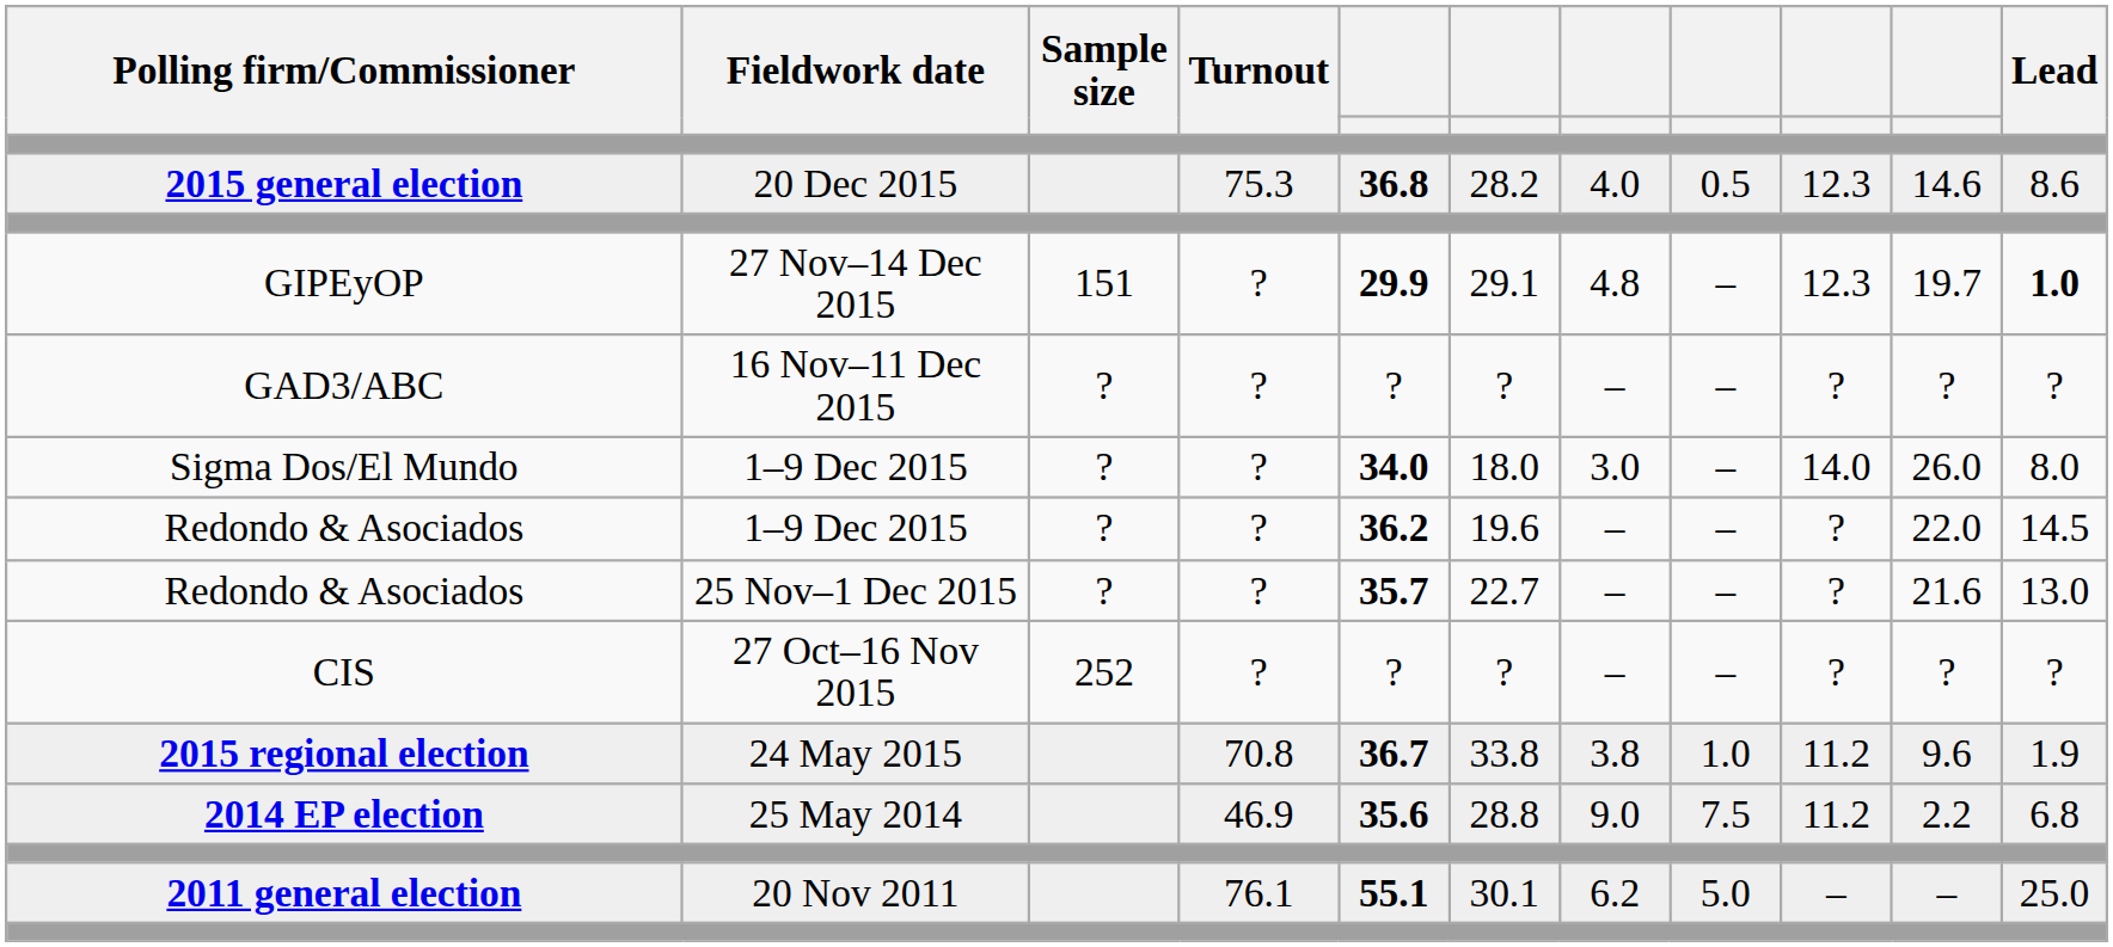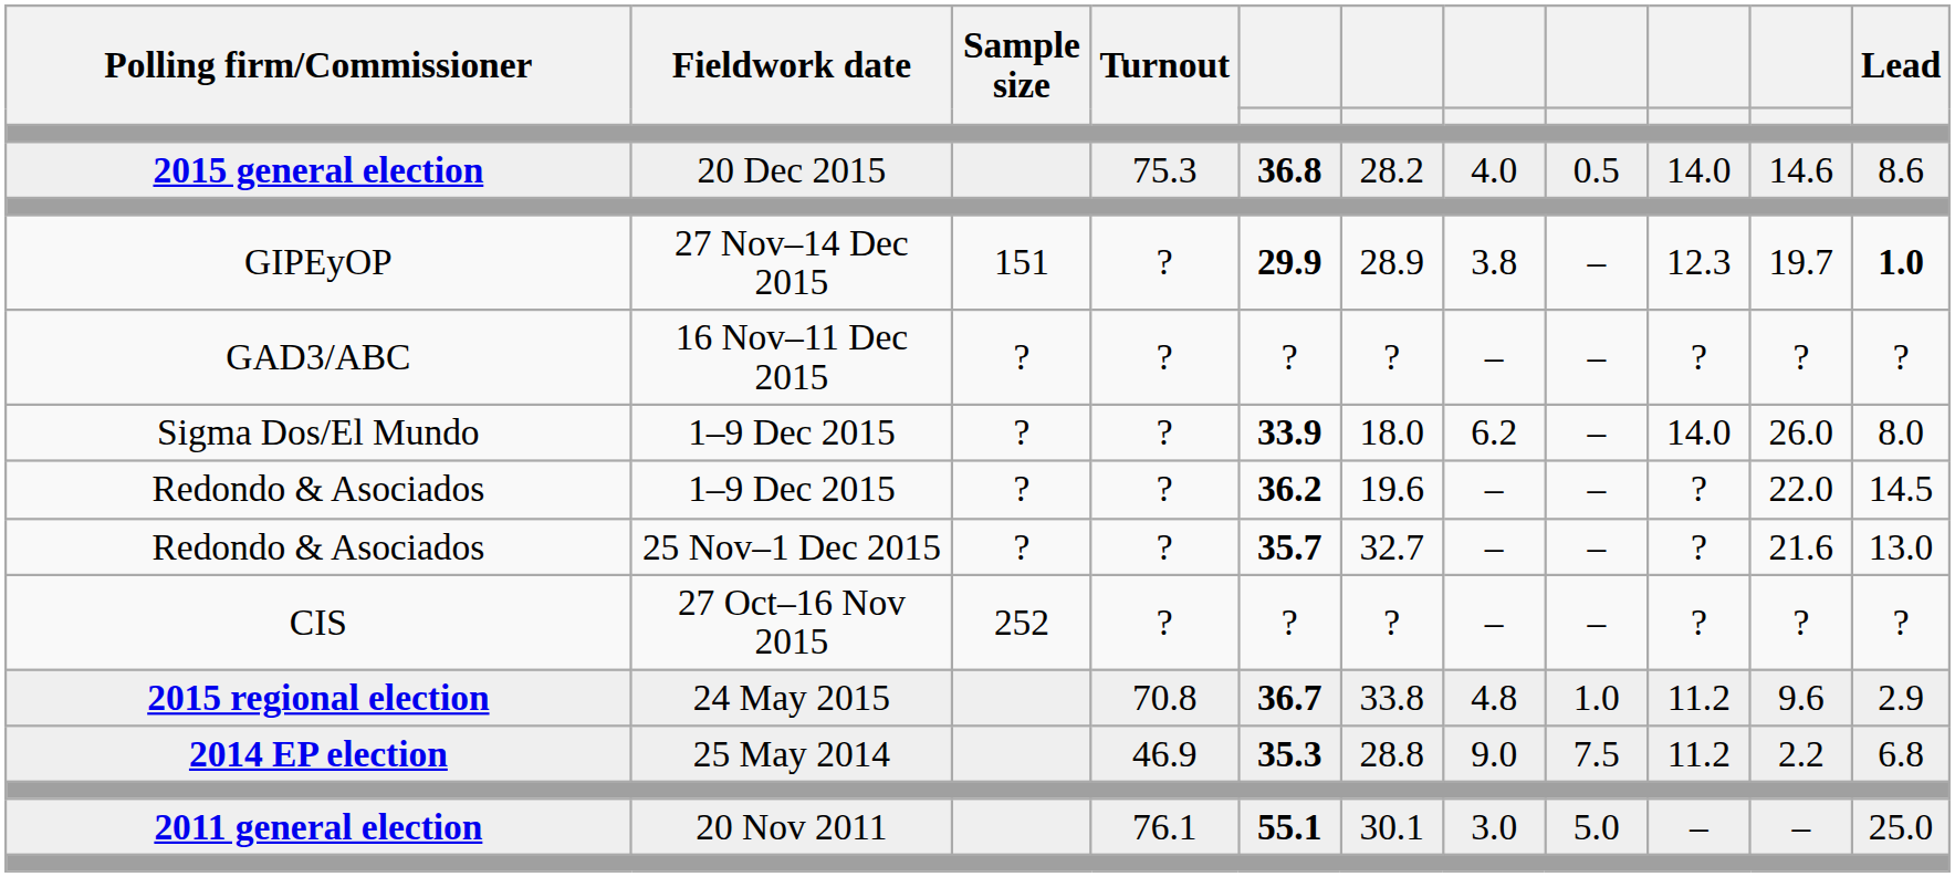2015 general election | column 9: 12.3 -> 14.0
GIPEyOP | column 6: 29.1 -> 28.9
GIPEyOP | column 7: 4.8 -> 3.8
Sigma Dos/El Mundo | column 5: 34.0 -> 33.9
Sigma Dos/El Mundo | column 7: 3.0 -> 6.2
Redondo & Asociados / 25 Nov–1 Dec 2015 | column 6: 22.7 -> 32.7
2015 regional election | column 7: 3.8 -> 4.8
2015 regional election | Lead: 1.9 -> 2.9
2014 EP election | column 5: 35.6 -> 35.3
2011 general election | column 7: 6.2 -> 3.0
